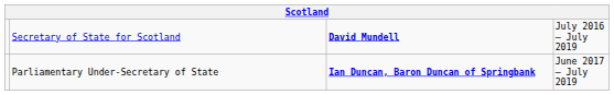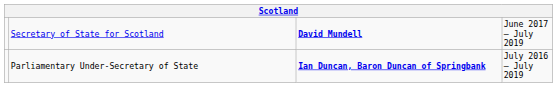Secretary of State for Scotland | column 4: July 2016 – July 2019 -> June 2017 – July 2019
Parliamentary Under-Secretary of State | column 4: June 2017 – July 2019 -> July 2016 – July 2019
